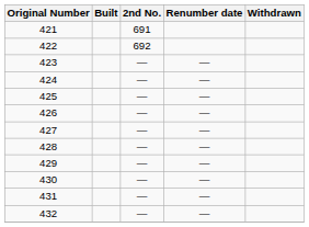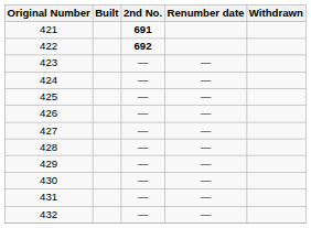421 | 2nd No.: normal -> bold
422 | 2nd No.: normal -> bold
